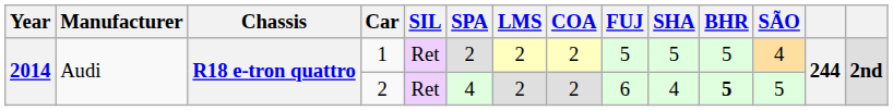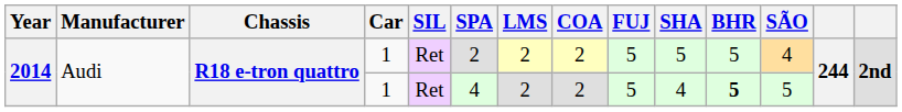row 3 | Car: 2 -> 1
row 3 | FUJ: 6 -> 5
